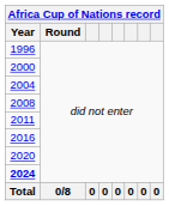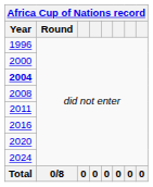2004 | Africa Cup of Nations record / Year: normal -> bold
2024 | Africa Cup of Nations record / Year: bold -> normal
